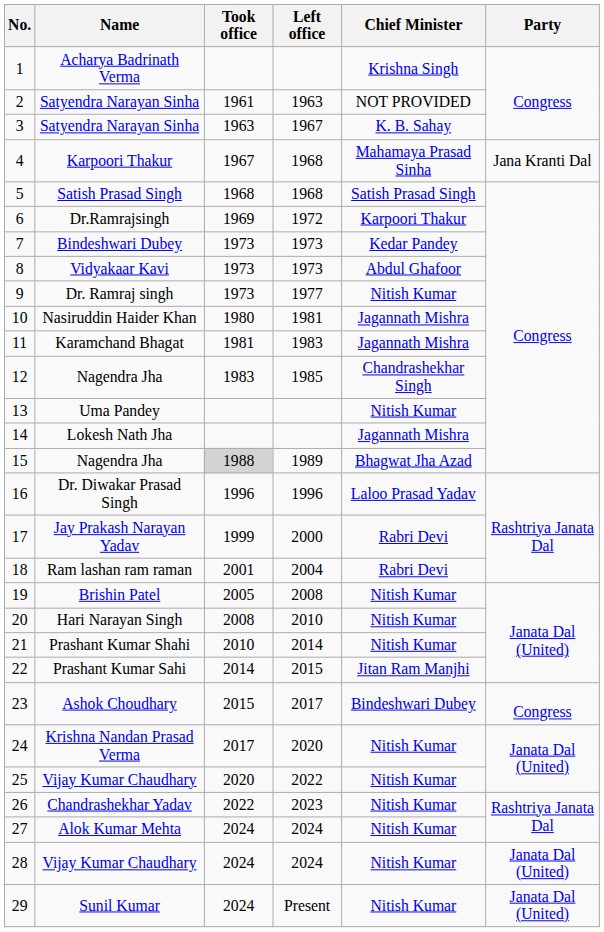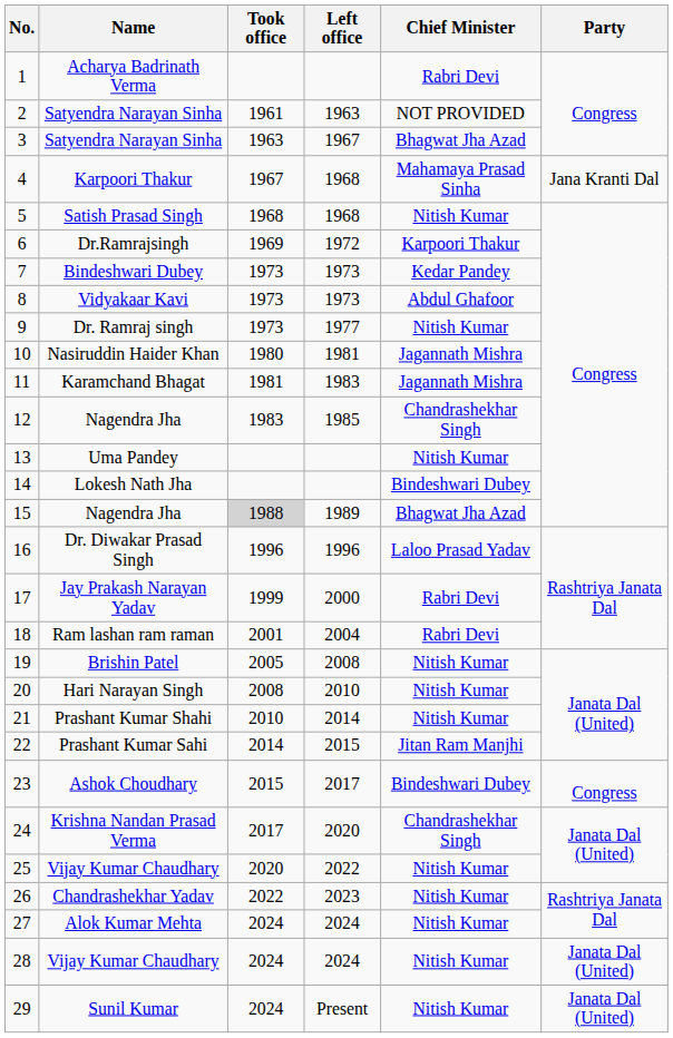1 | Chief Minister: Krishna Singh -> Rabri Devi
3 | Chief Minister: K. B. Sahay -> Bhagwat Jha Azad
5 | Chief Minister: Satish Prasad Singh -> Nitish Kumar
14 | Chief Minister: Jagannath Mishra -> Bindeshwari Dubey
24 | Chief Minister: Nitish Kumar -> Chandrashekhar Singh
